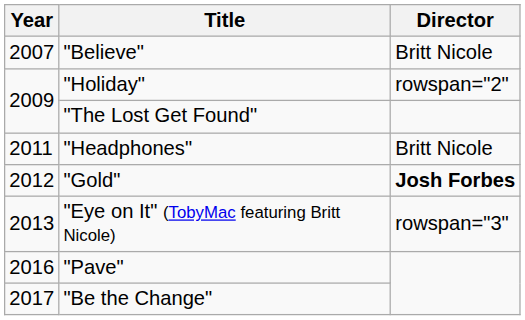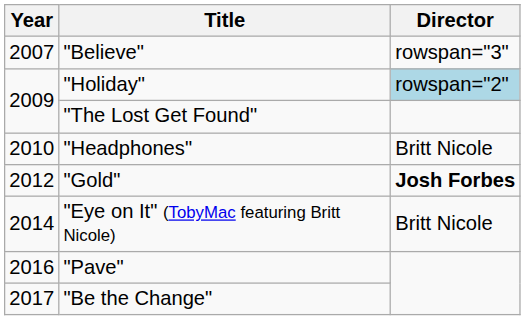"Believe" | Director: Britt Nicole -> rowspan="3"
"Holiday" | Director: no background -> lightblue background
"Headphones" | Year: 2011 -> 2010
"Eye on It" (TobyMac featuring Britt Nicole) | Year: 2013 -> 2014
"Eye on It" (TobyMac featuring Britt Nicole) | Director: rowspan="3" -> Britt Nicole
